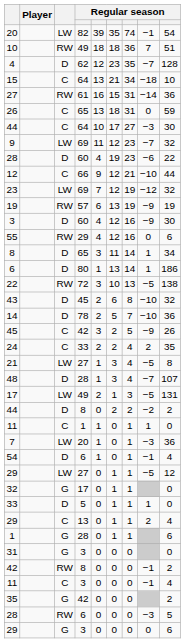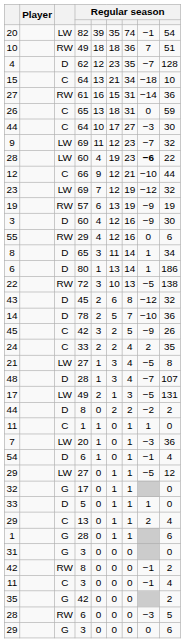28 / 60 | column 3: D -> LW
28 / 60 | column 8: normal -> bold
43 | column 8: −10 -> −12
